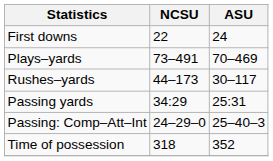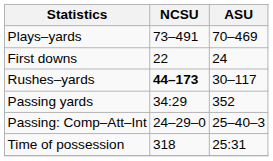rows swapped: First downs <-> Plays–yards
Rushes–yards | NCSU: normal -> bold
Passing yards | ASU: 25:31 -> 352
Time of possession | ASU: 352 -> 25:31
